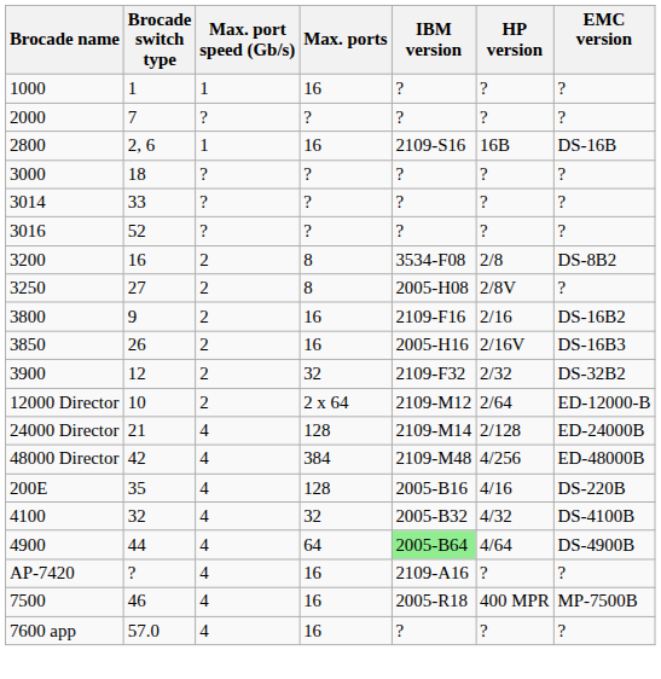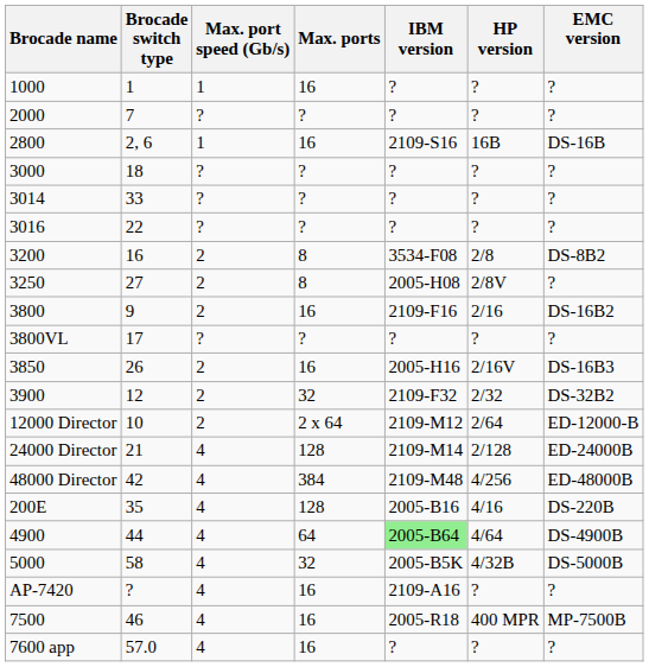3016 | Brocade switch type: 52 -> 22
+ row: 3800VL | 17 | ? | ? | ? | ? | ?
- row: 4100 | 32 | 4 | 32 | 2005-B32 | 4/32 | DS-4100B
+ row: 5000 | 58 | 4 | 32 | 2005-B5K | 4/32B | DS-5000B
